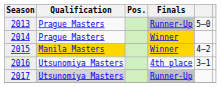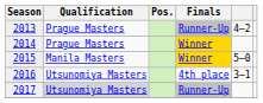2013 | column 5: 5–0 -> 4–2
2015 | Qualification: gold background -> no background
2015 | column 5: 4–2 -> 5–0
